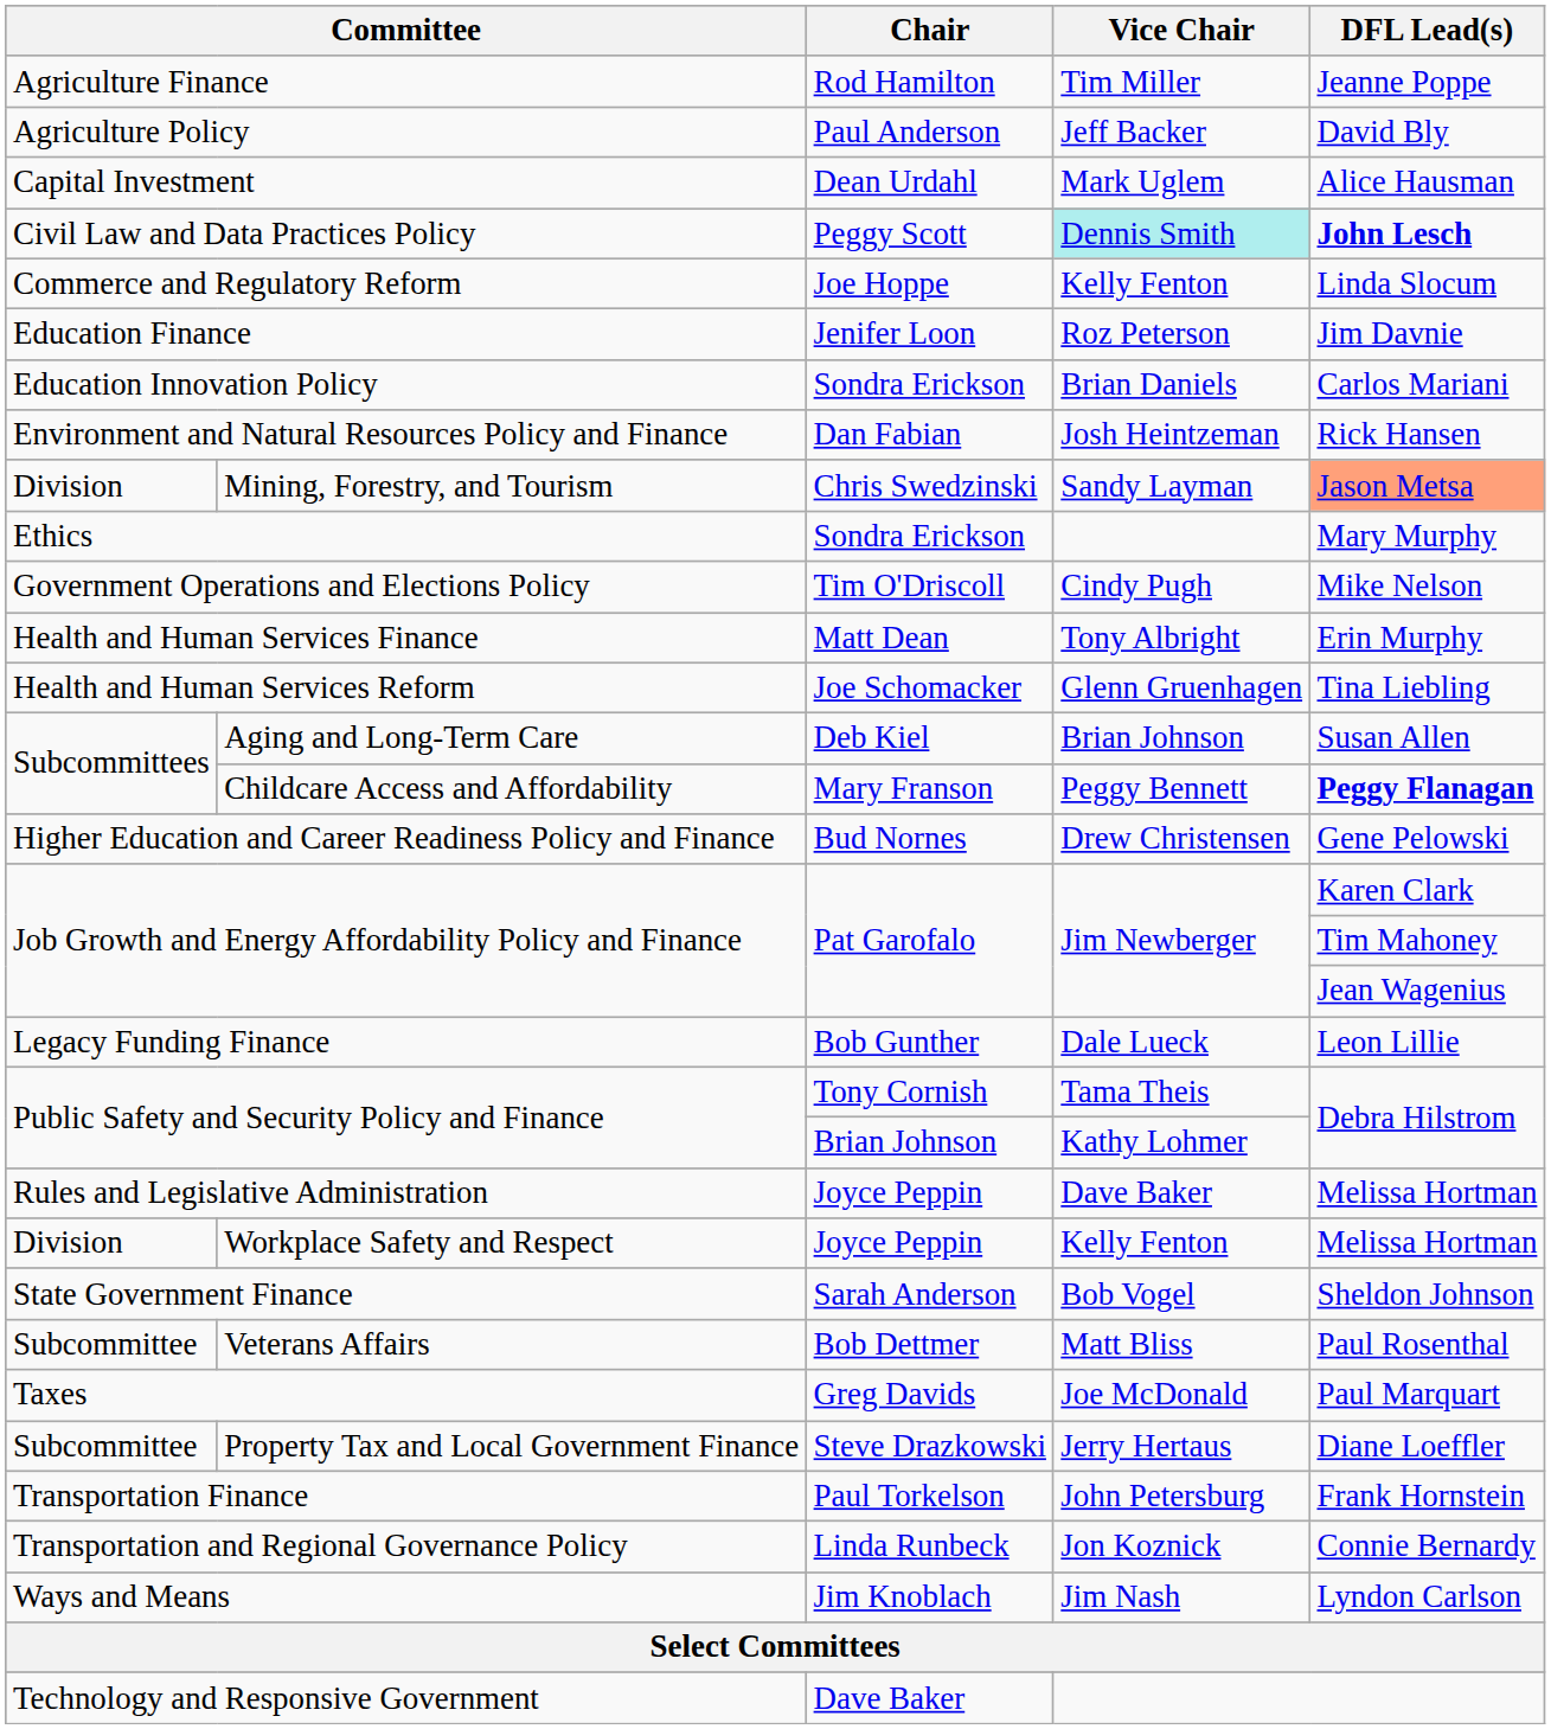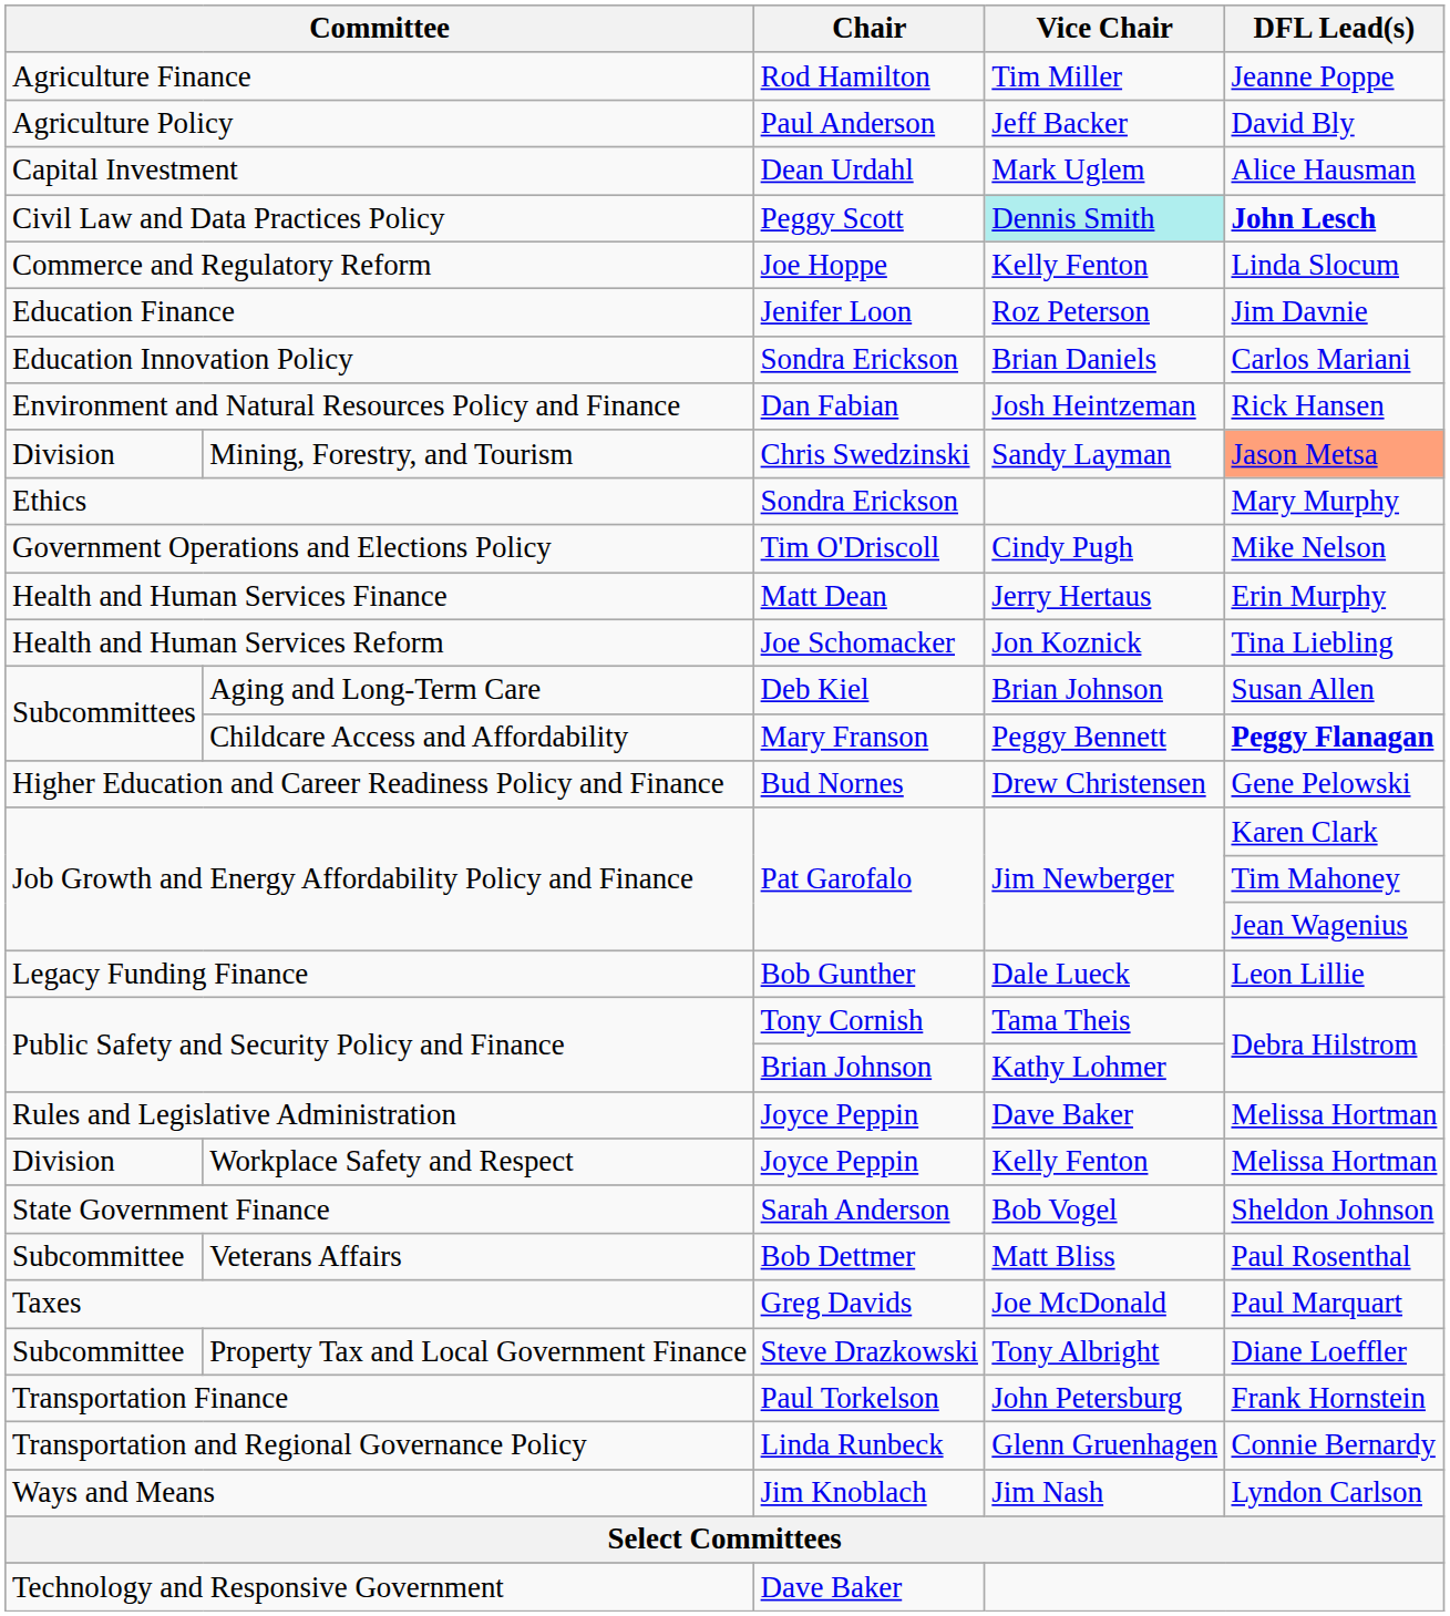Health and Human Services Finance | Vice Chair: Tony Albright -> Jerry Hertaus
Health and Human Services Reform | Vice Chair: Glenn Gruenhagen -> Jon Koznick
Property Tax and Local Government Finance | Vice Chair: Jerry Hertaus -> Tony Albright
Transportation and Regional Governance Policy | Vice Chair: Jon Koznick -> Glenn Gruenhagen
